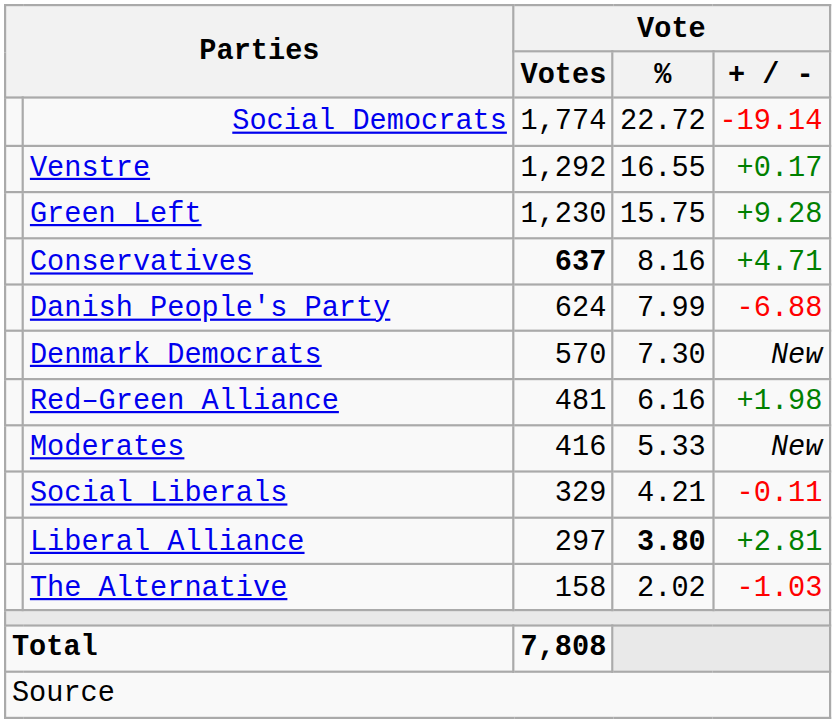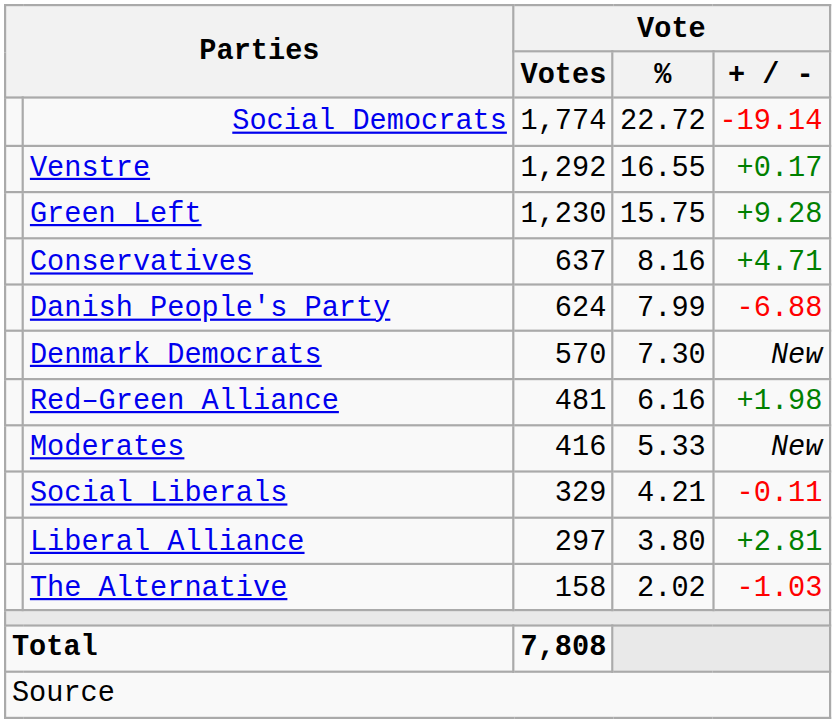Conservatives | Vote / Votes: bold -> normal
Liberal Alliance | Vote / %: bold -> normal
